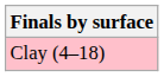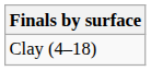row 2 | column 1: pink background -> no background
